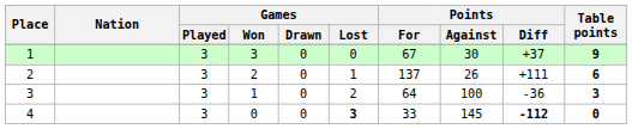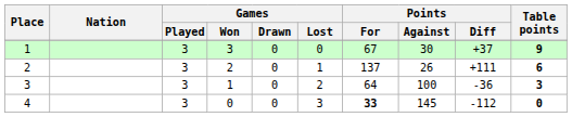4 | Games / Lost: bold -> normal
4 | Points / For: normal -> bold
4 | Points / Diff: bold -> normal
